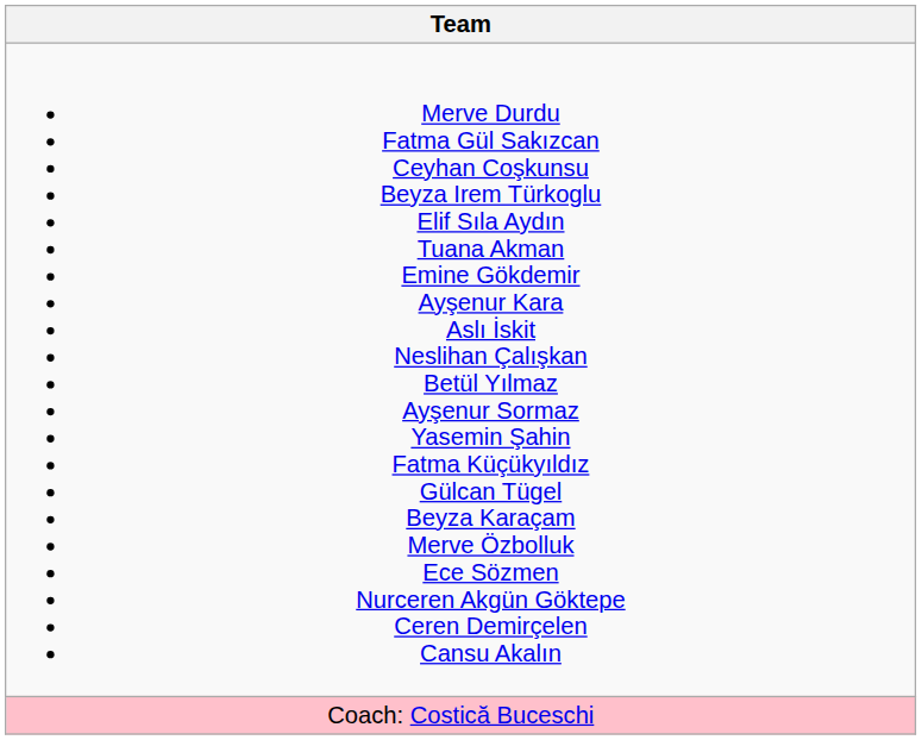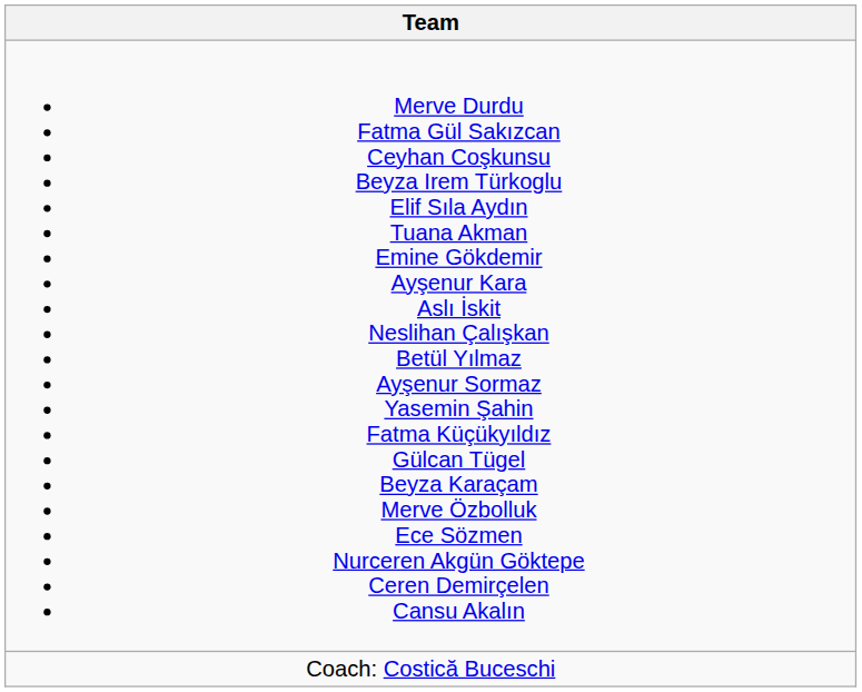row 3 | column 1: pink background -> no background
